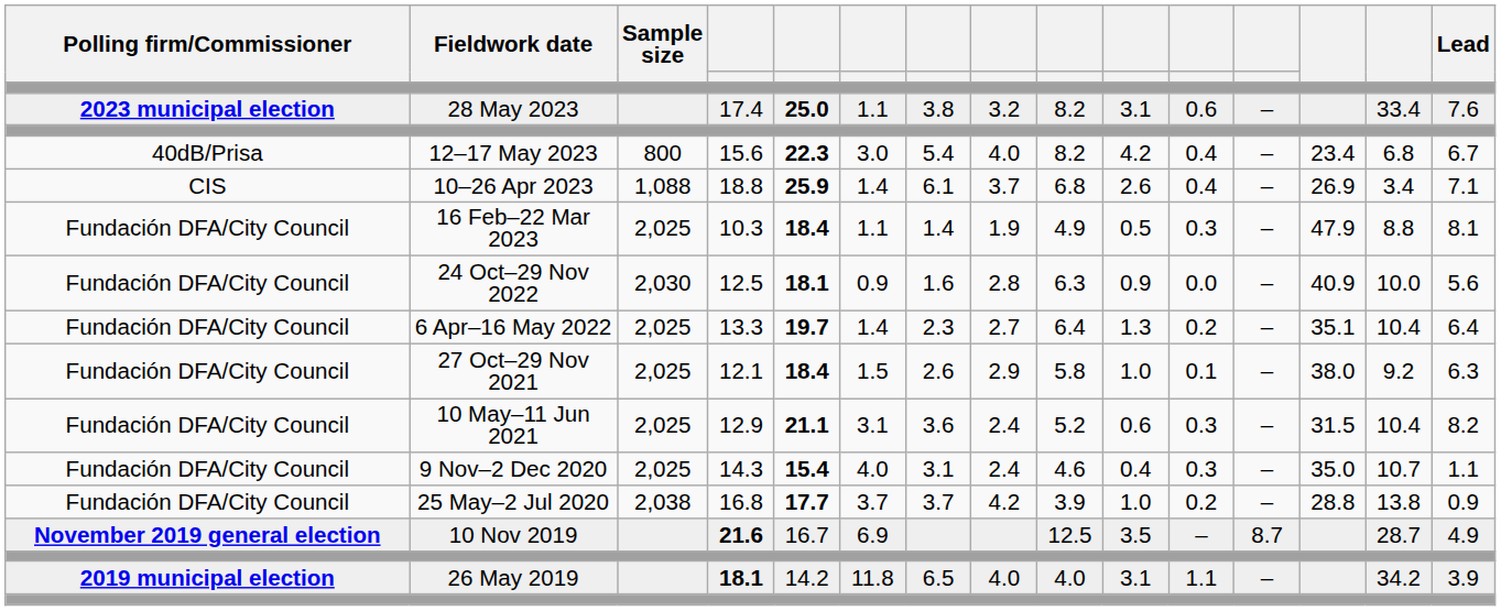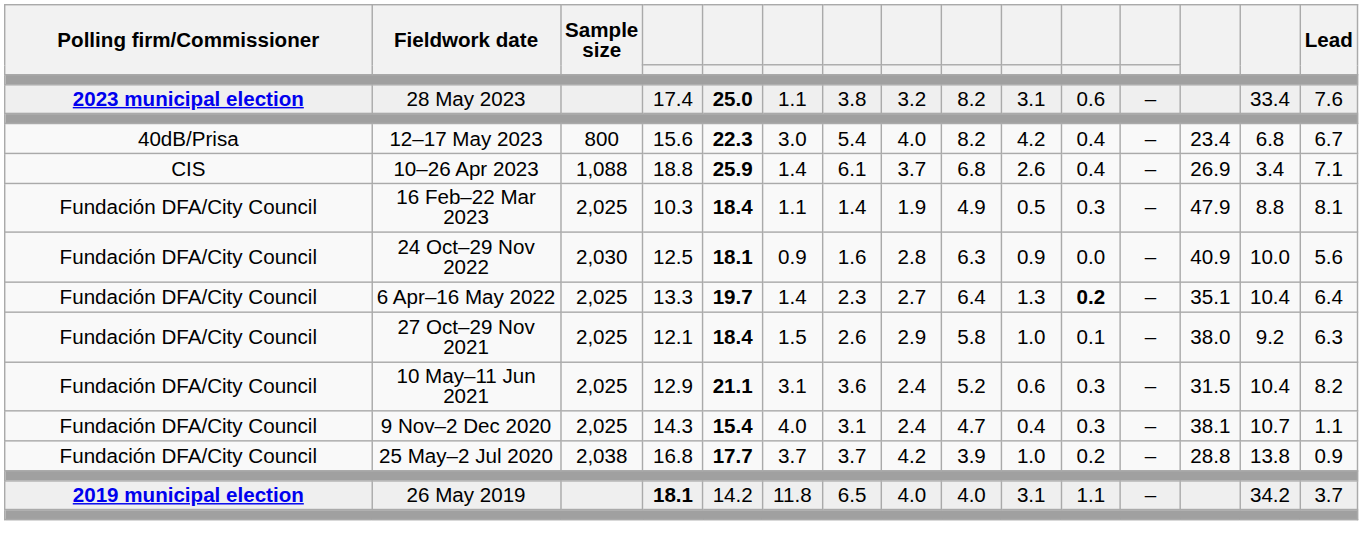6 Apr–16 May 2022 | column 11: normal -> bold
9 Nov–2 Dec 2020 | column 9: 4.6 -> 4.7
9 Nov–2 Dec 2020 | column 13: 35.0 -> 38.1
- row: November 2019 general election | 10 Nov 2019 | 21.6 | 16.7 | 6.9 | 12.5 | 3.5 | – | 8.7 | 28.7 | 4.9
26 May 2019 | Lead: 3.9 -> 3.7
